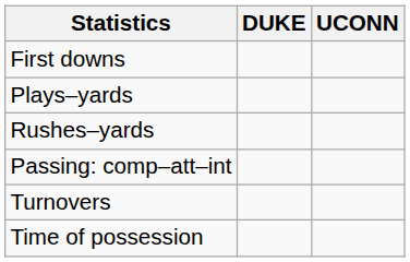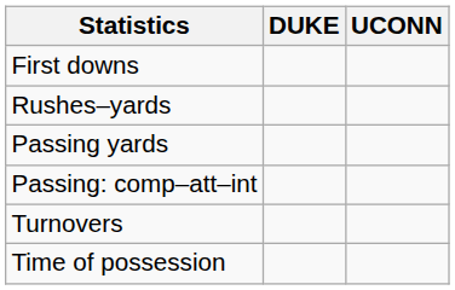- row: Plays–yards
+ row: Passing yards
